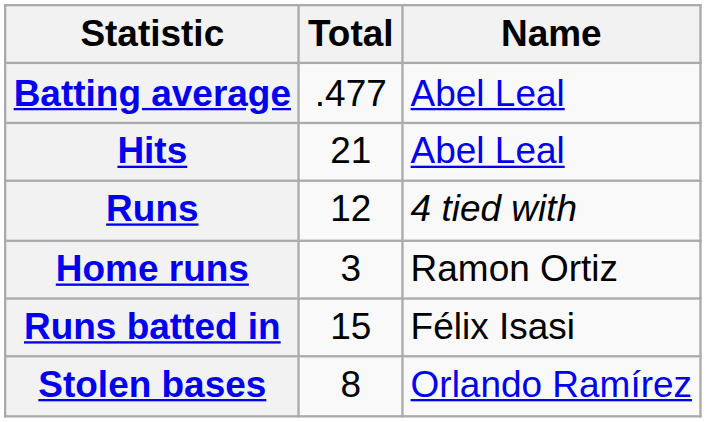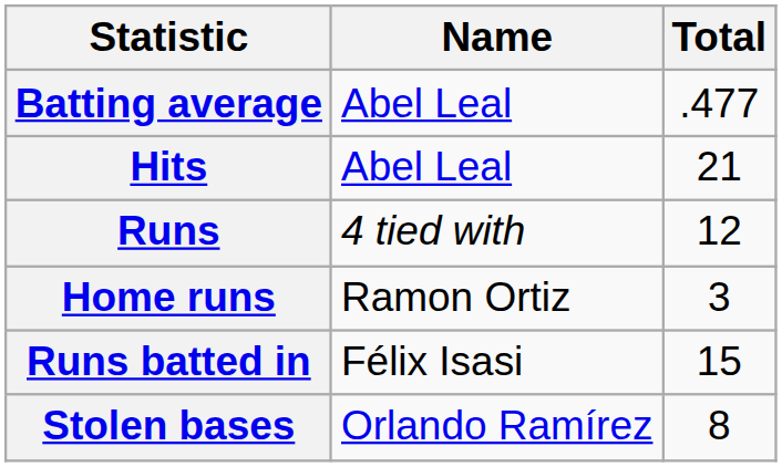columns swapped: Name <-> Total
